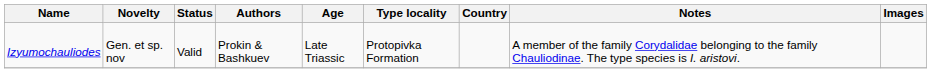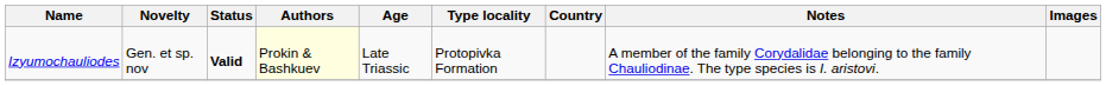Izyumochauliodes | Status: normal -> bold
Izyumochauliodes | Authors: no background -> lightyellow background
